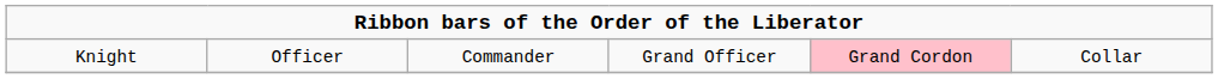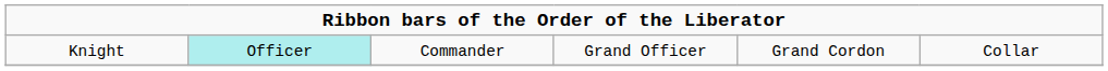Knight | column 2: no background -> paleturquoise background
Knight | column 5: pink background -> no background
